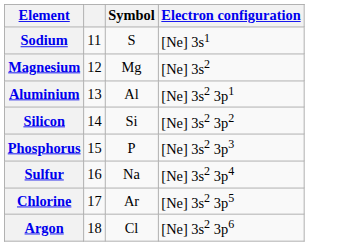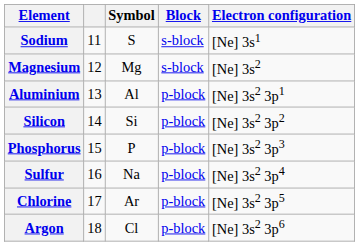+ column: Block | s-block | s-block | p-block | p-block | p-block | p-block | p-block | p-block
